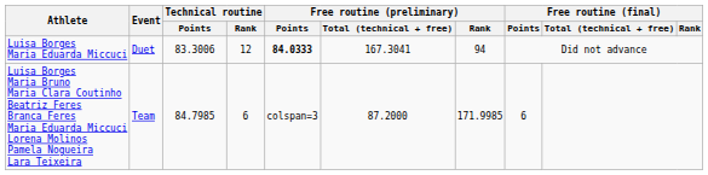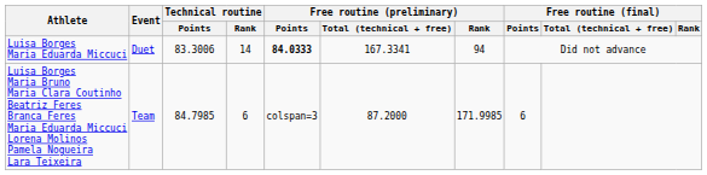Luisa Borges Maria Eduarda Miccuci | Technical routine / Rank: 12 -> 14
Luisa Borges Maria Eduarda Miccuci | Free routine (preliminary) / Total (technical + free): 167.3041 -> 167.3341
